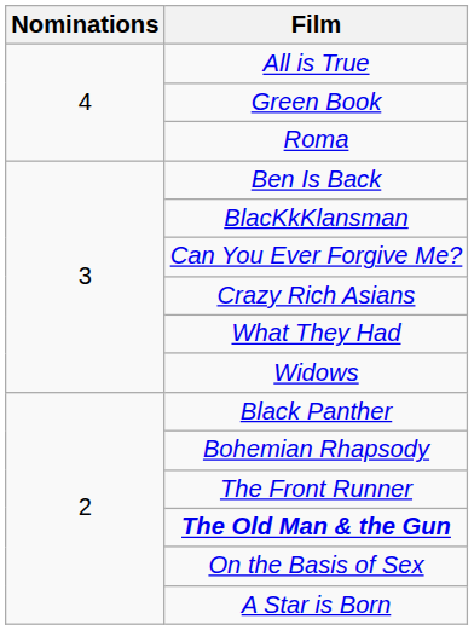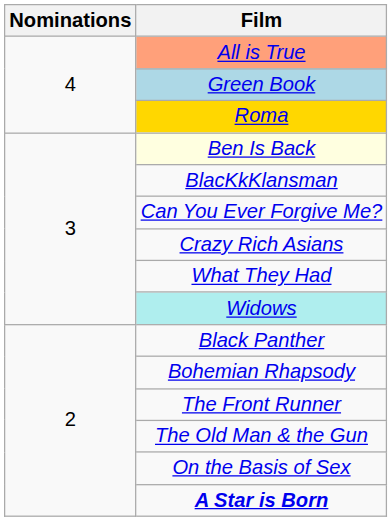All is True | Film: no background -> lightsalmon background
Green Book | Film: no background -> lightblue background
Roma | Film: no background -> gold background
Ben Is Back | Film: no background -> lightyellow background
Widows | Film: no background -> paleturquoise background
The Old Man & the Gun | Film: bold -> normal
A Star is Born | Film: normal -> bold
